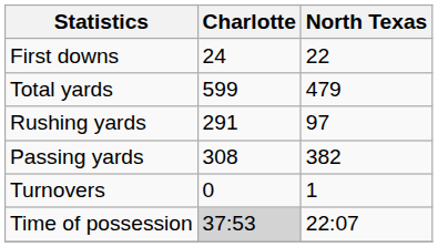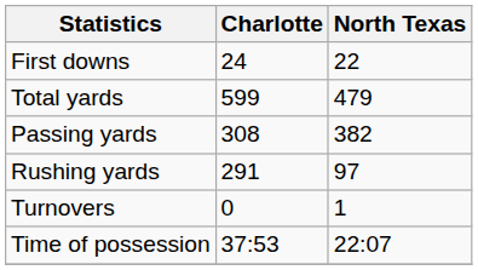rows swapped: Rushing yards <-> Passing yards
Time of possession | Charlotte: lightgrey background -> no background
